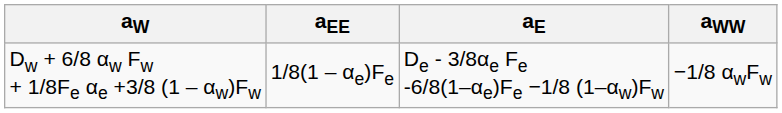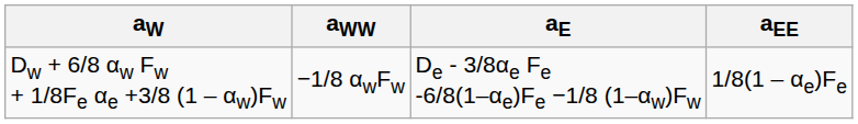columns swapped: aWW <-> aEE
